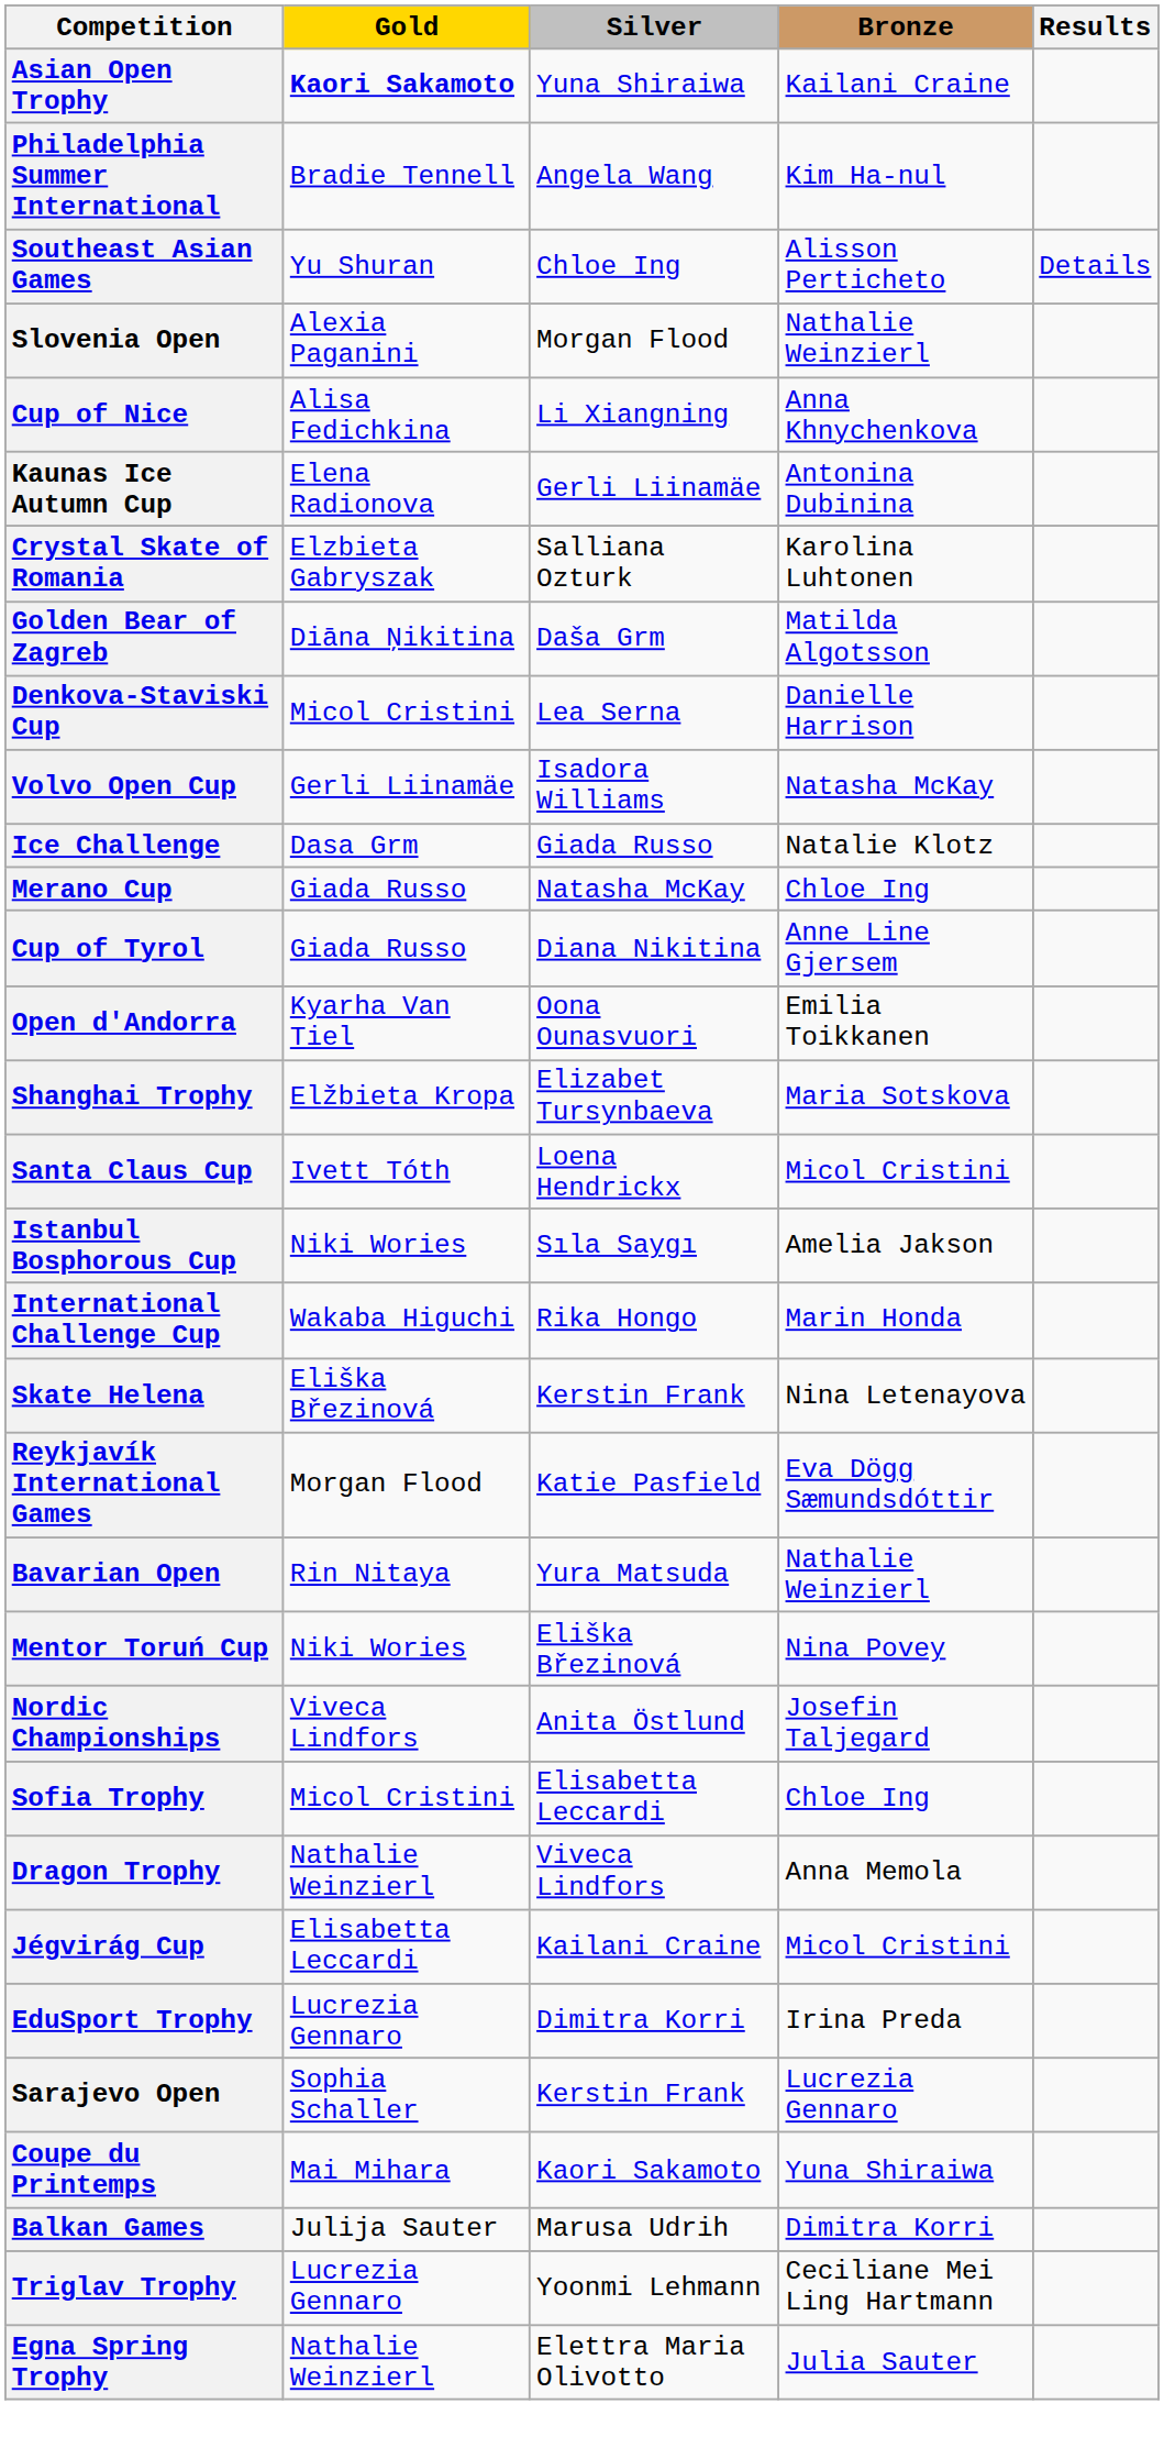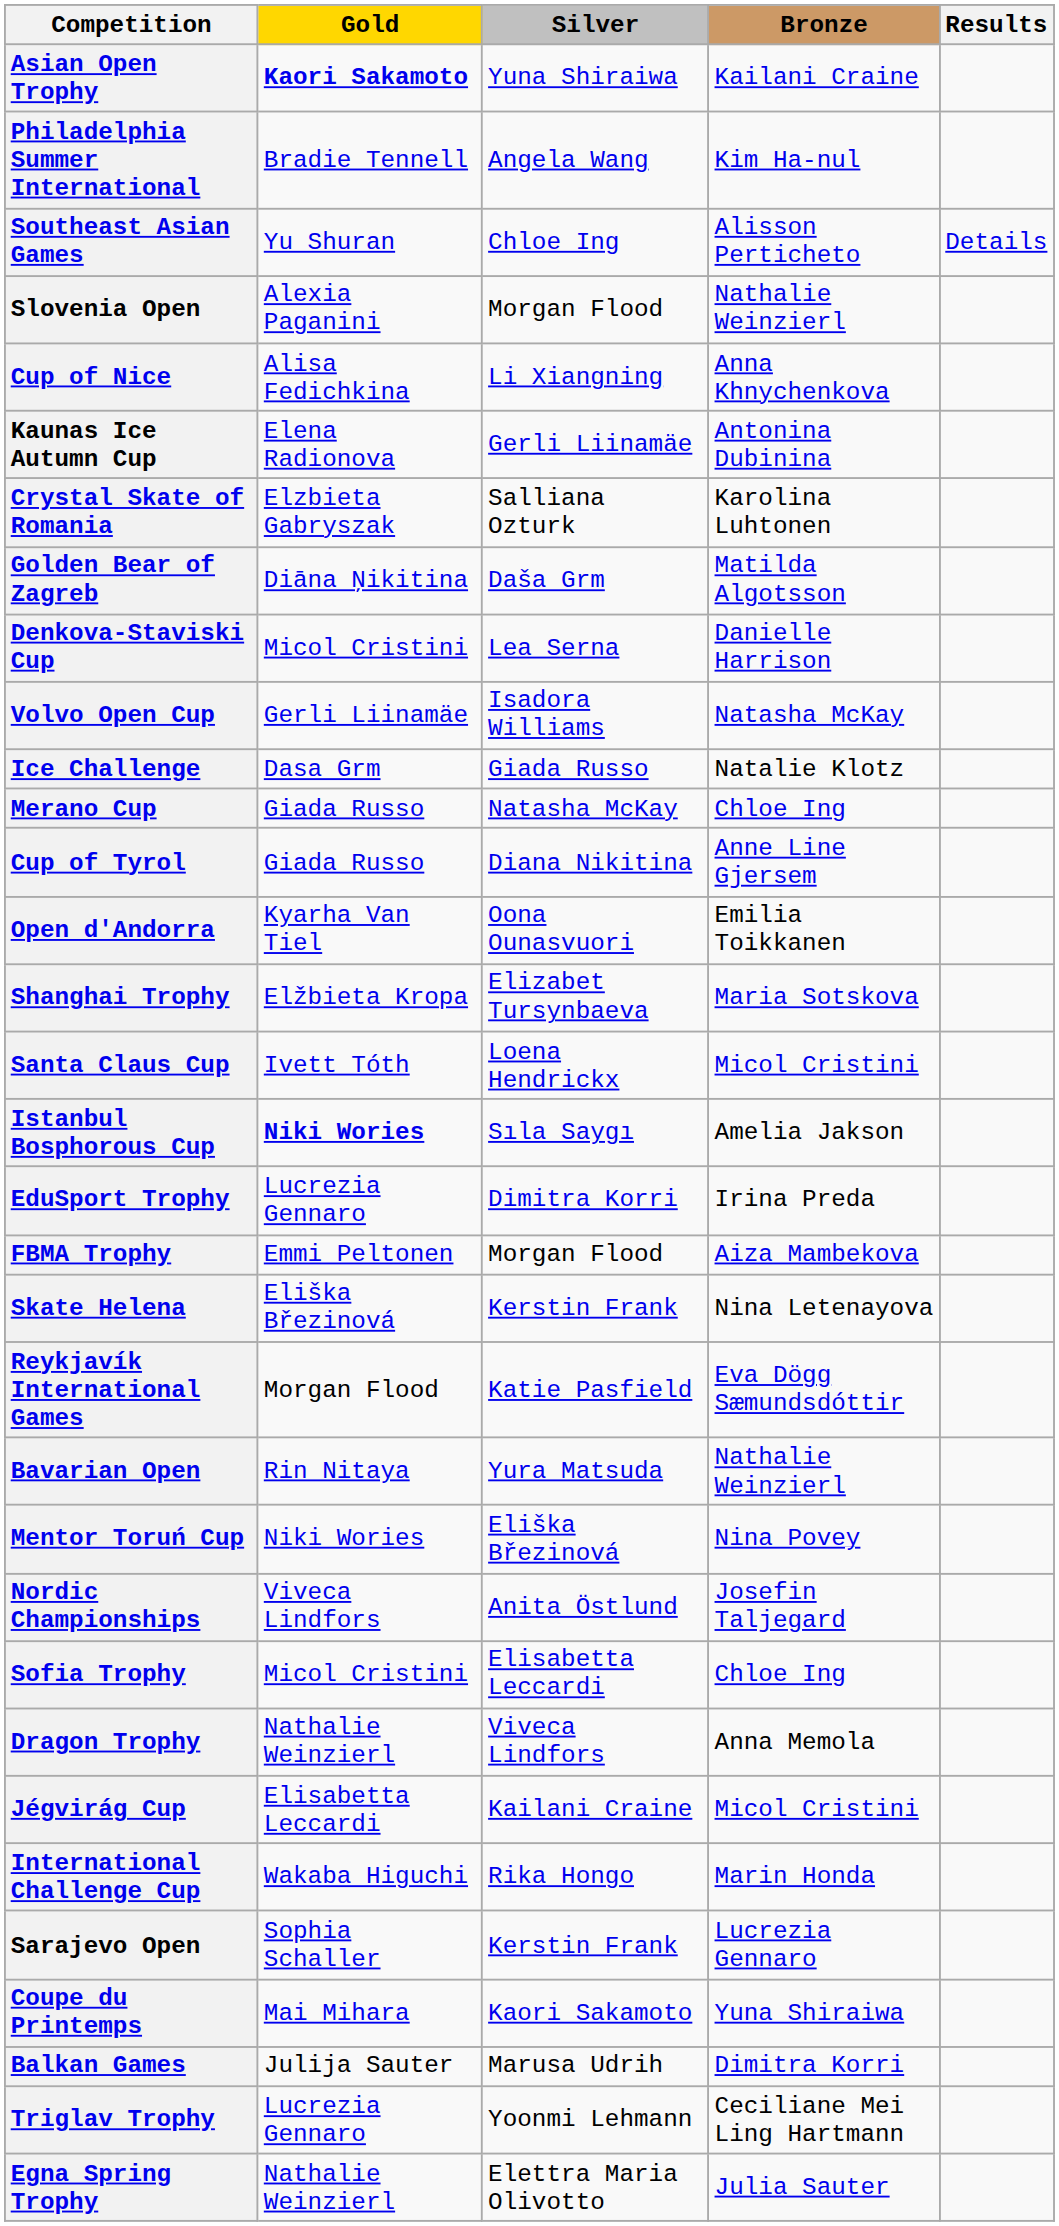Istanbul Bosphorous Cup | Gold: normal -> bold
rows swapped: EduSport Trophy <-> International Challenge Cup
+ row: FBMA Trophy | Emmi Peltonen | Morgan Flood | Aiza Mambekova
